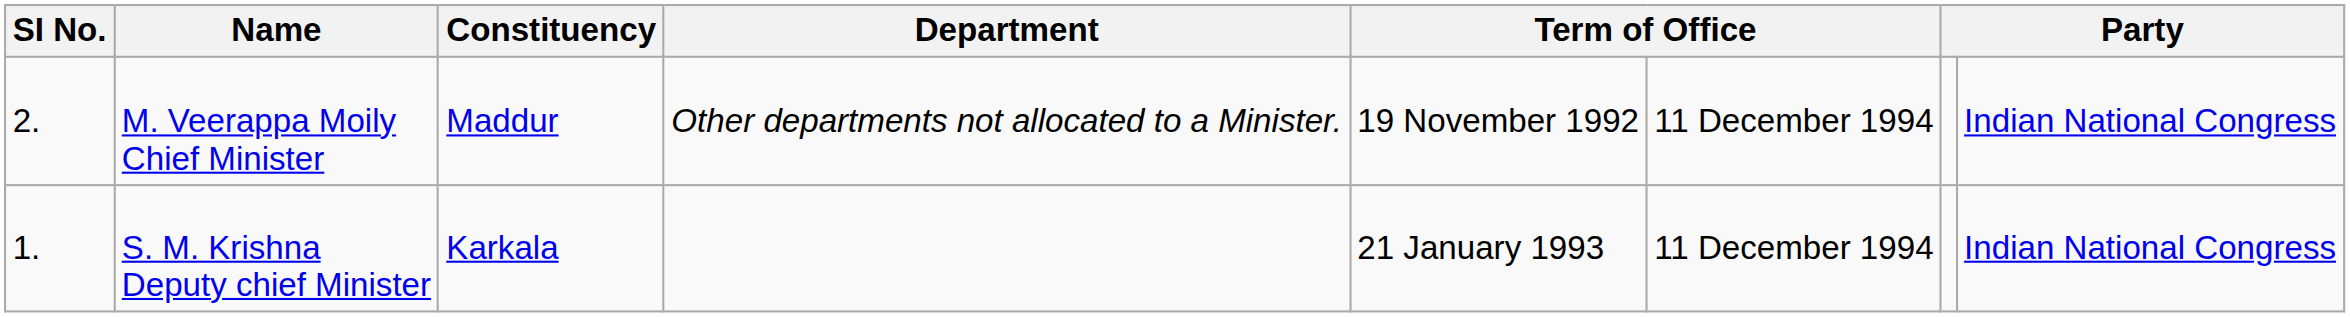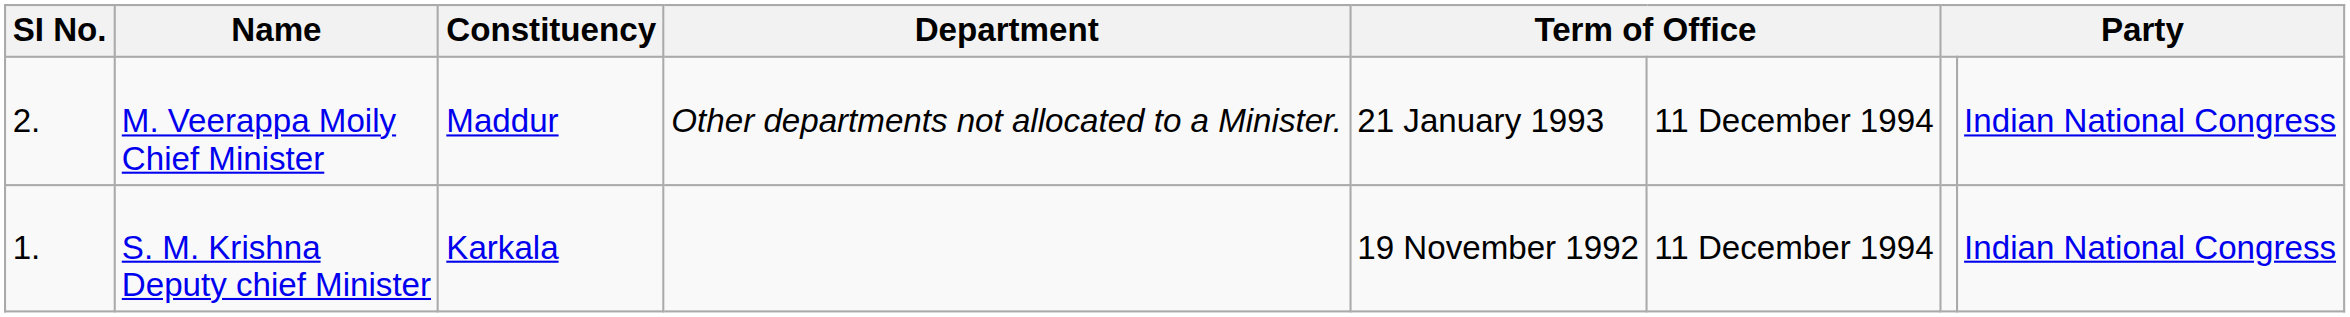M. Veerappa Moily Chief Minister | column 5: 19 November 1992 -> 21 January 1993
S. M. Krishna Deputy chief Minister | column 5: 21 January 1993 -> 19 November 1992
